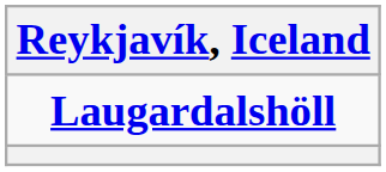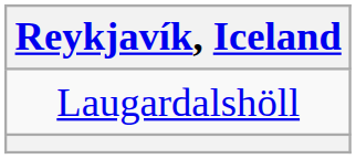row 2 | column 1: bold -> normal
